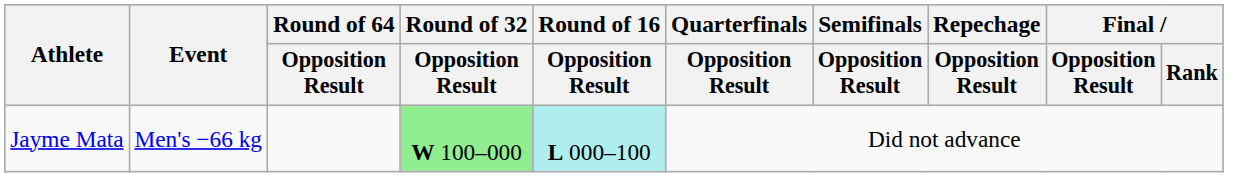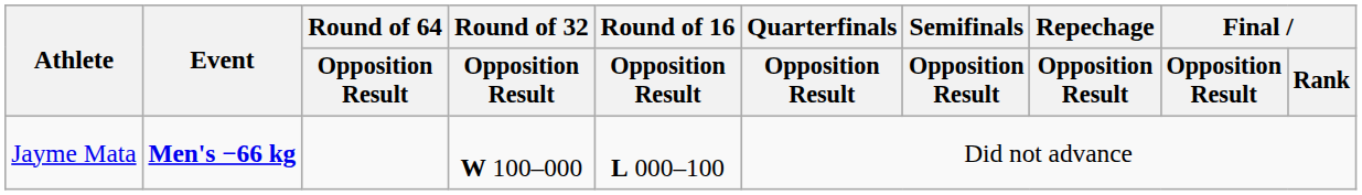Jayme Mata | Event: normal -> bold
Jayme Mata | Round of 32 / Opposition Result: lightgreen background -> no background
Jayme Mata | Round of 16 / Opposition Result: paleturquoise background -> no background
